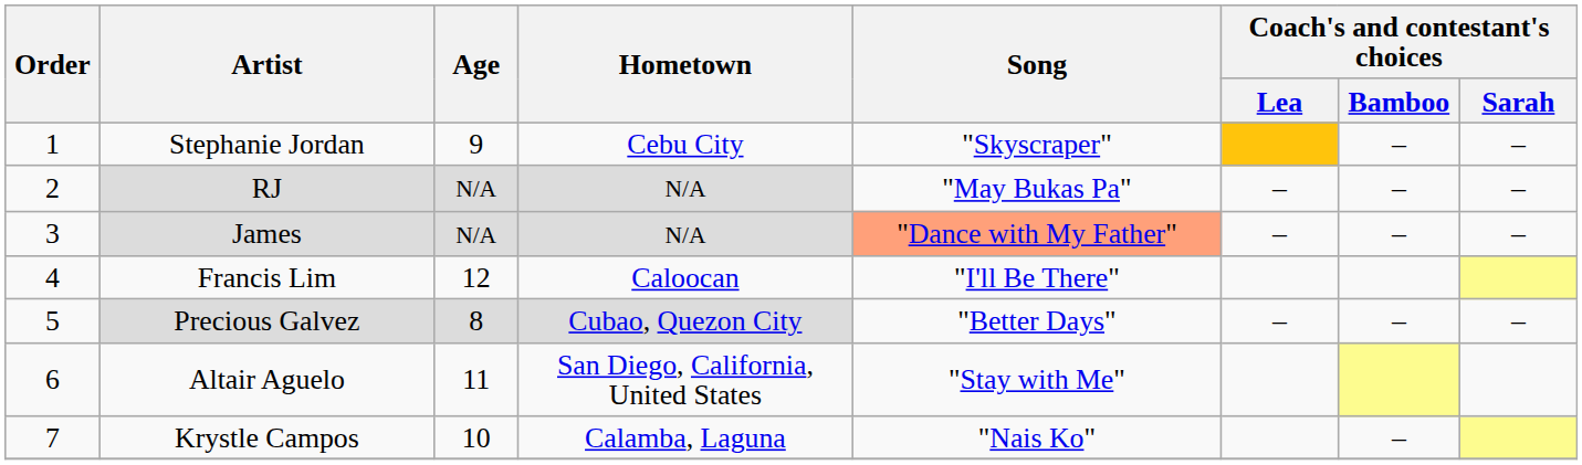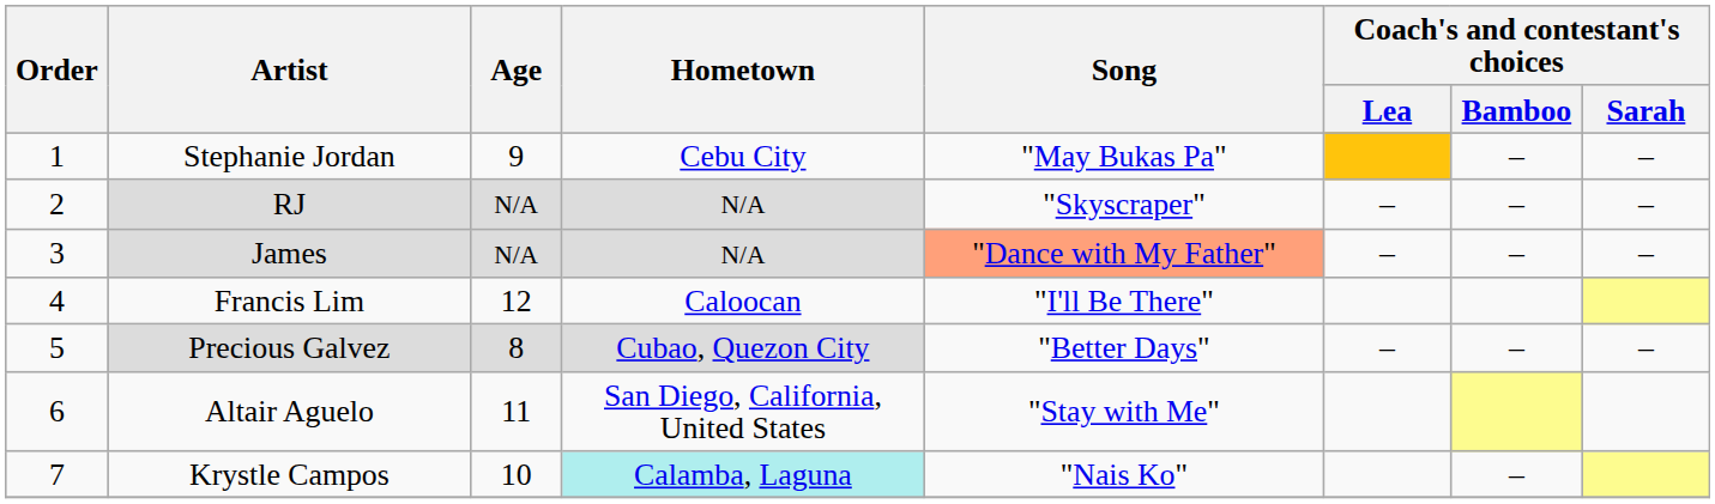Stephanie Jordan | Song: "Skyscraper" -> "May Bukas Pa"
RJ | Song: "May Bukas Pa" -> "Skyscraper"
Krystle Campos | Hometown: no background -> paleturquoise background
